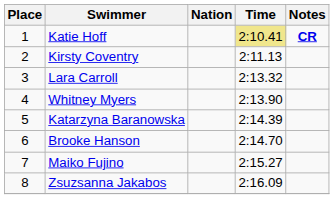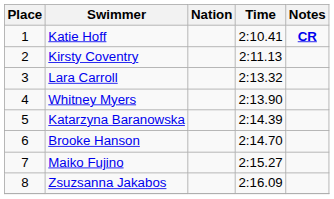Katie Hoff | Time: khaki background -> no background
